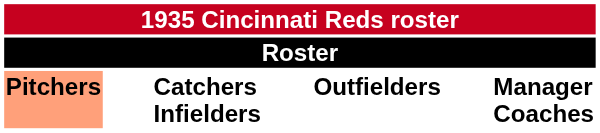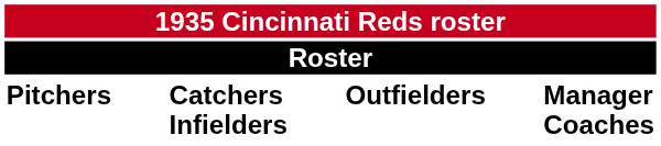Pitchers | column 1: lightsalmon background -> no background
